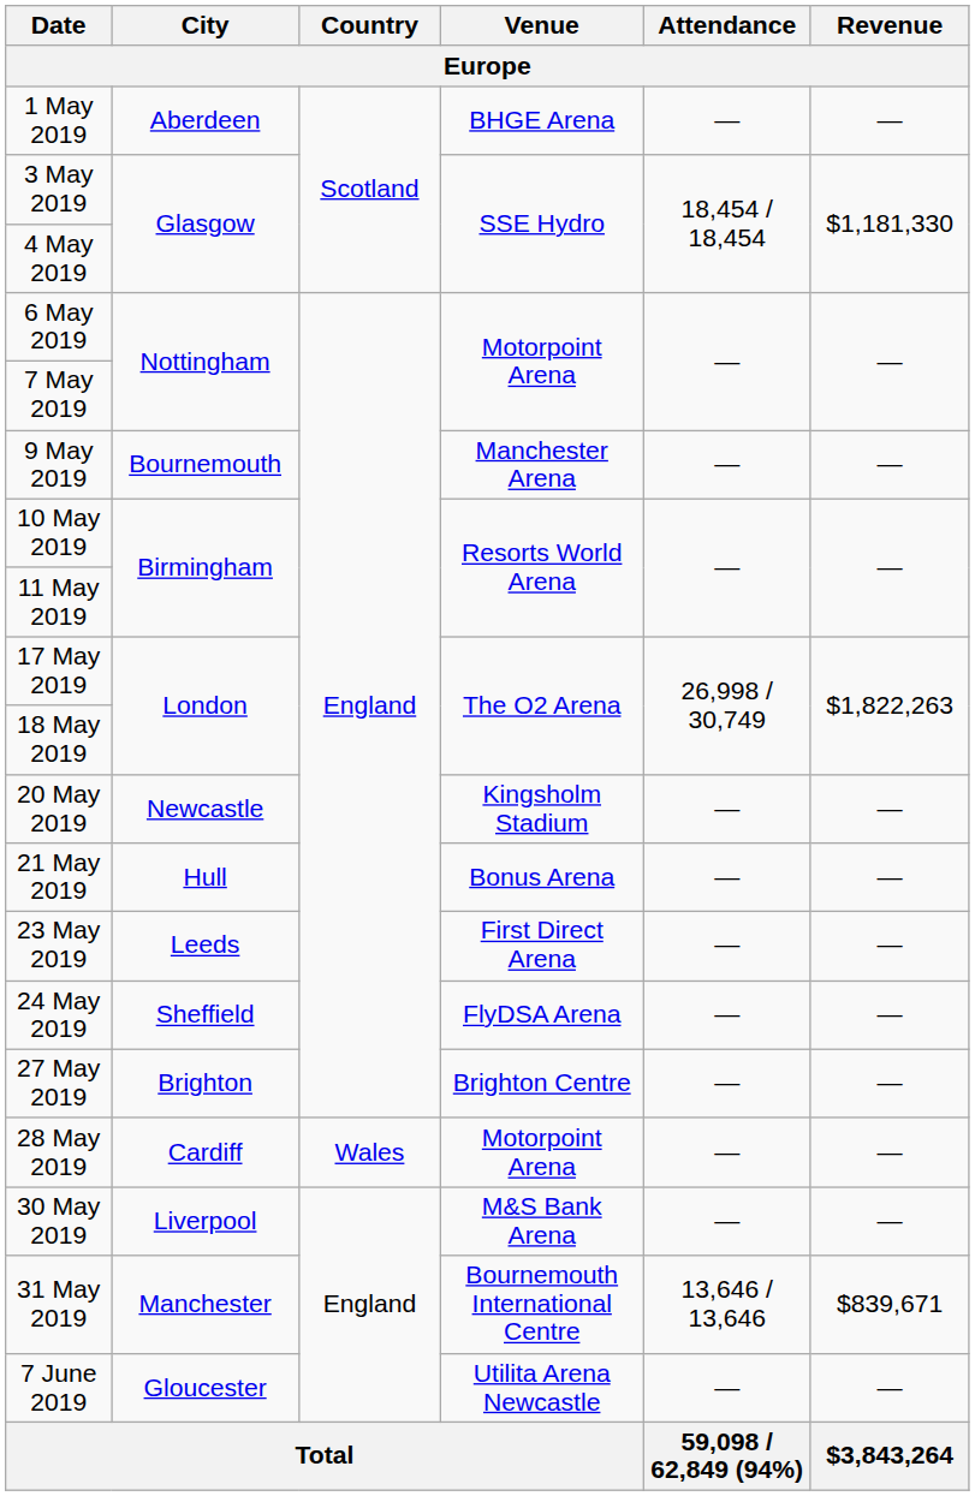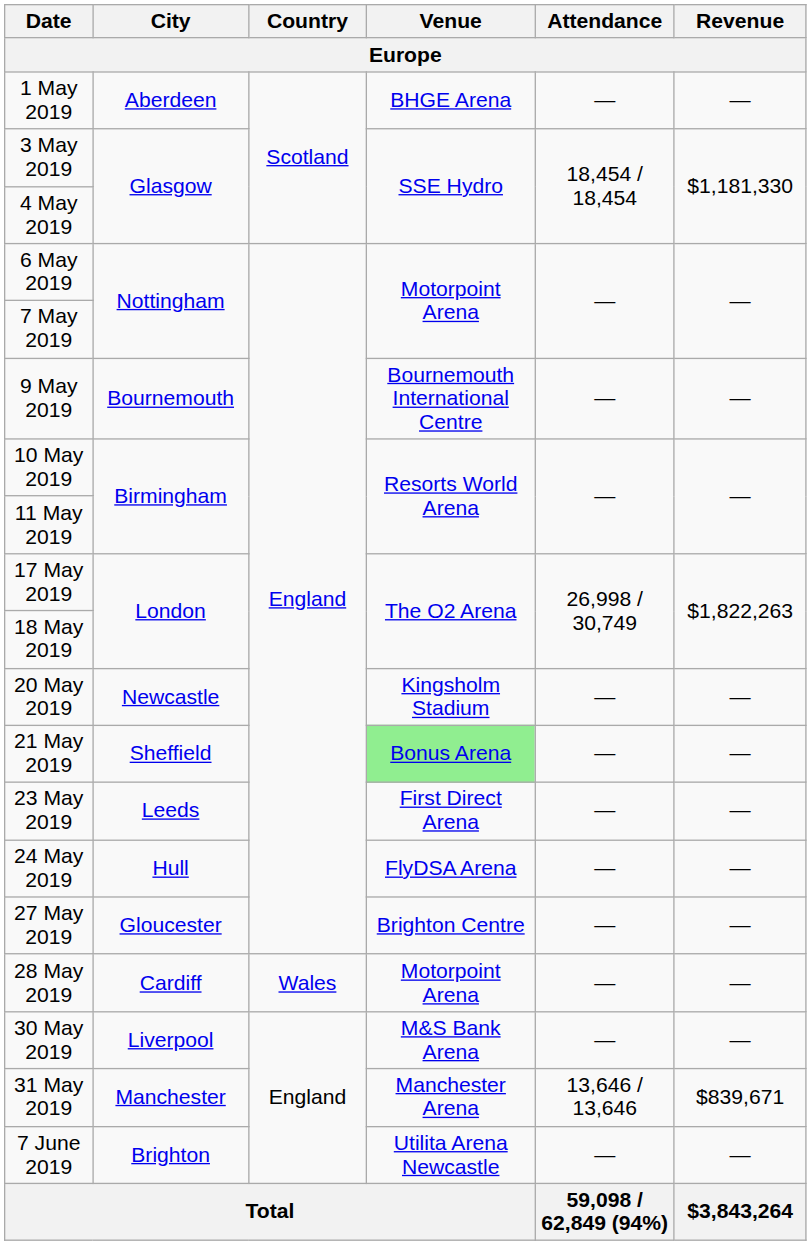9 May 2019 | Venue: Manchester Arena -> Bournemouth International Centre
21 May 2019 | City: Hull -> Sheffield
21 May 2019 | Venue: no background -> lightgreen background
24 May 2019 | City: Sheffield -> Hull
27 May 2019 | City: Brighton -> Gloucester
31 May 2019 | Venue: Bournemouth International Centre -> Manchester Arena
7 June 2019 | City: Gloucester -> Brighton
